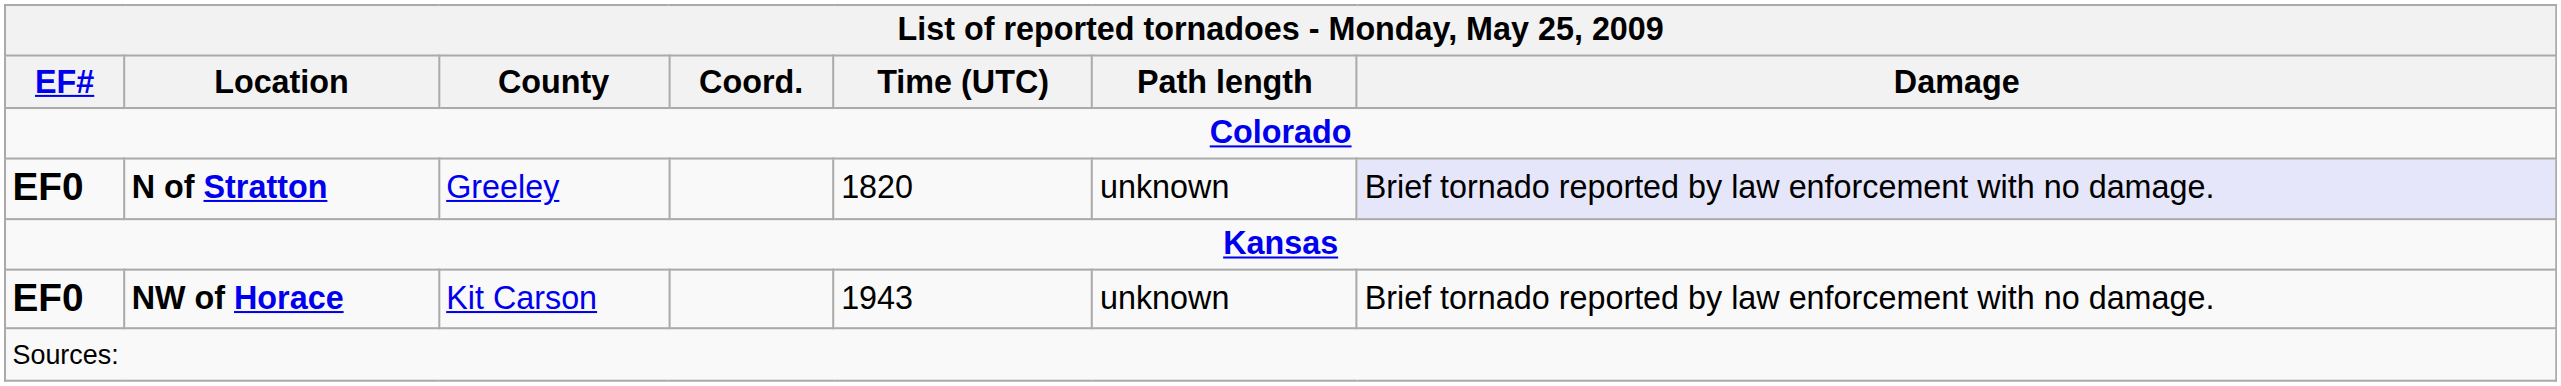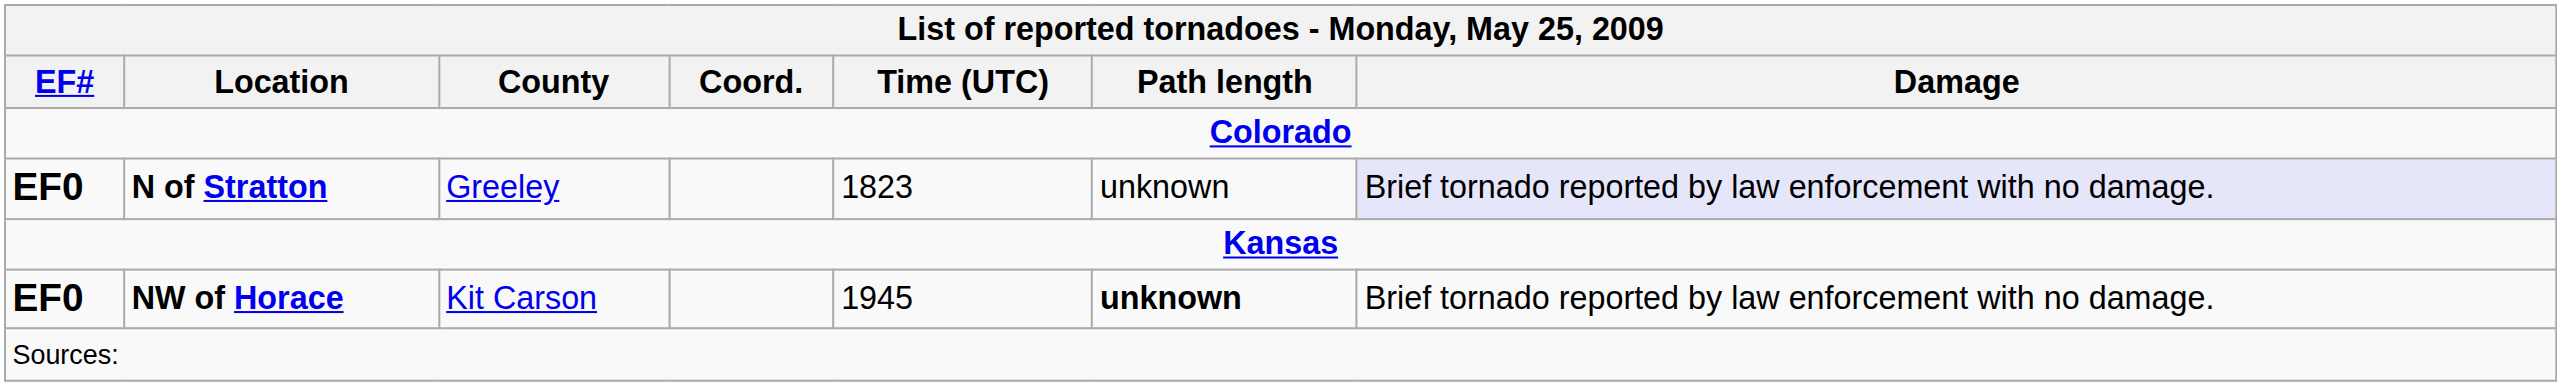N of Stratton | Time (UTC): 1820 -> 1823
NW of Horace | Time (UTC): 1943 -> 1945
NW of Horace | Path length: normal -> bold
